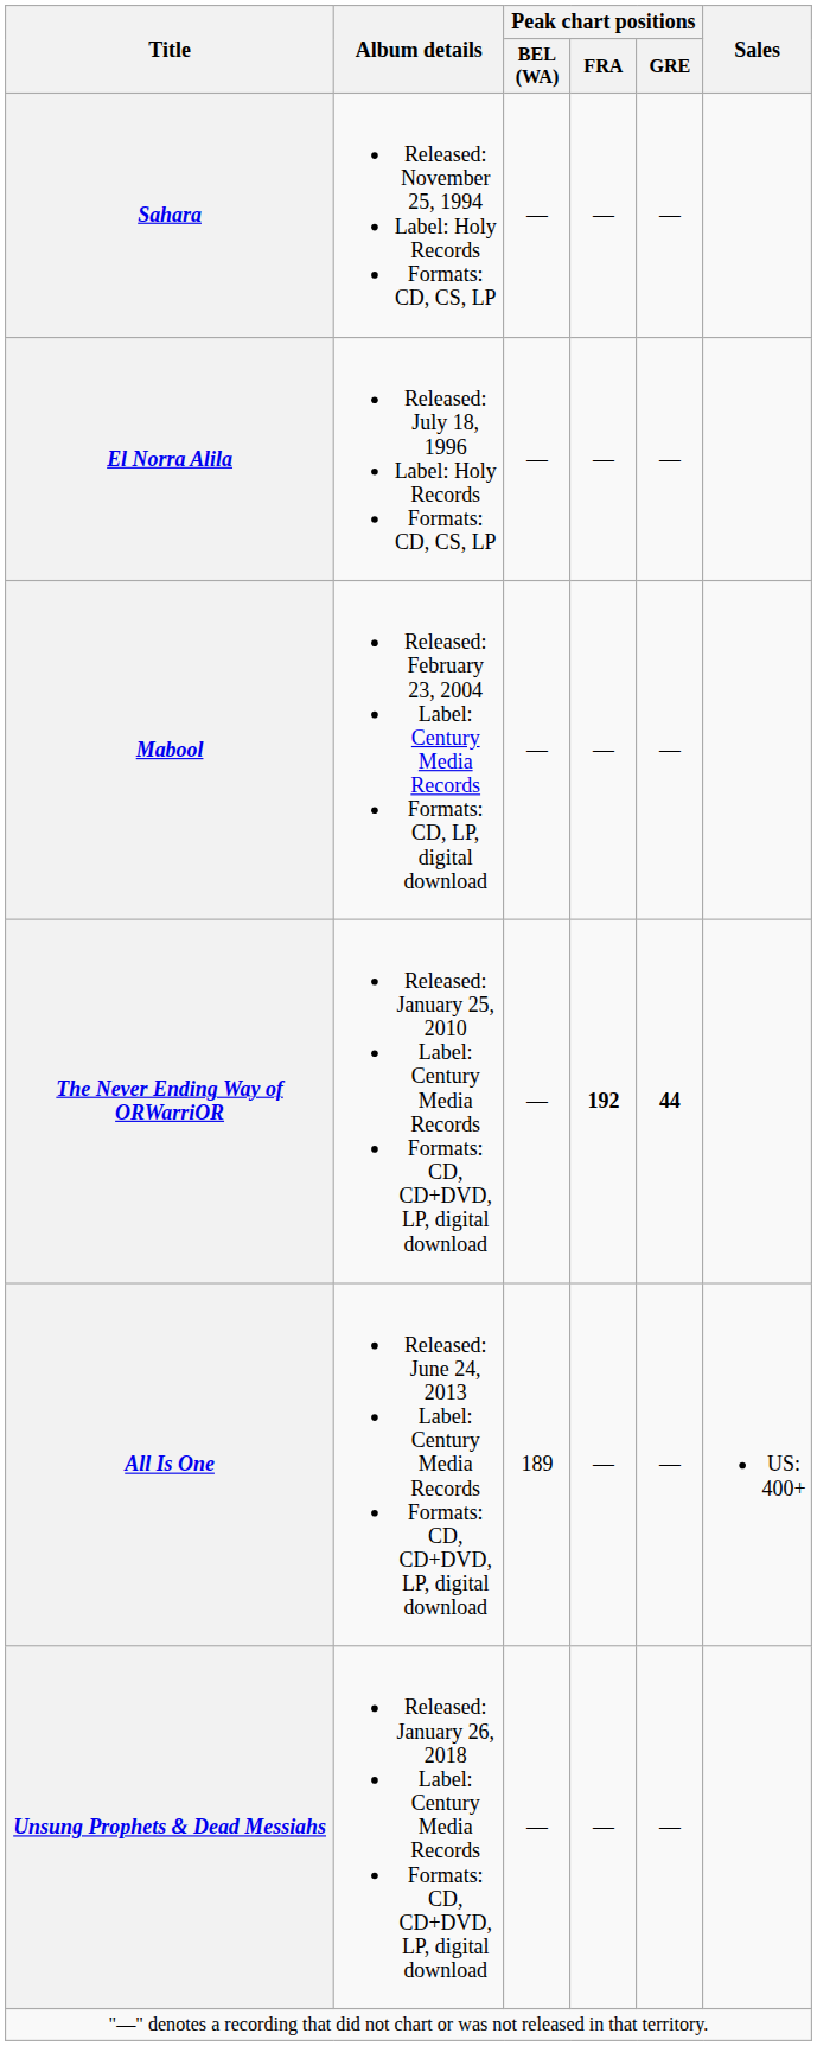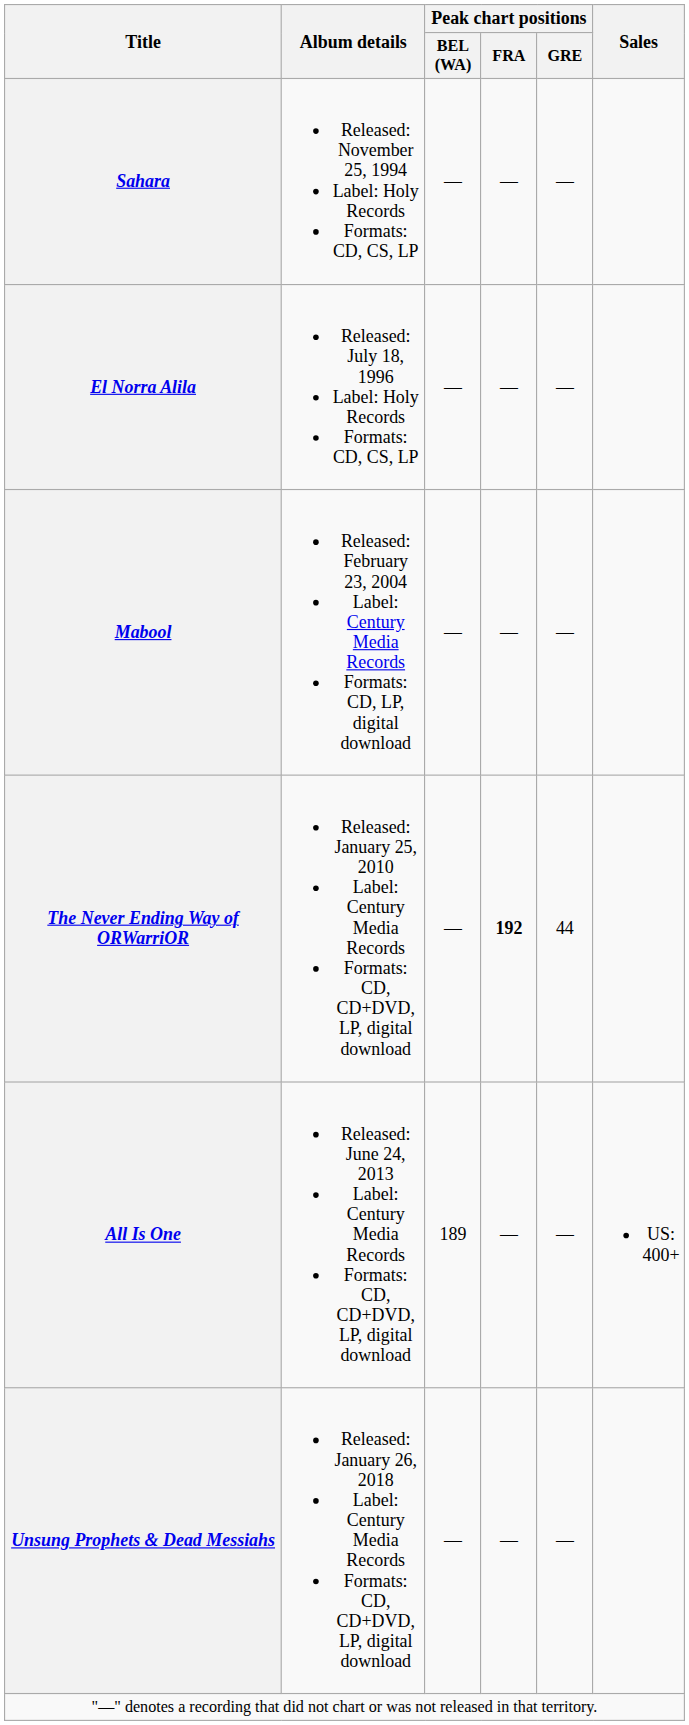The Never Ending Way of ORWarriOR | Peak chart positions / GRE: bold -> normal
